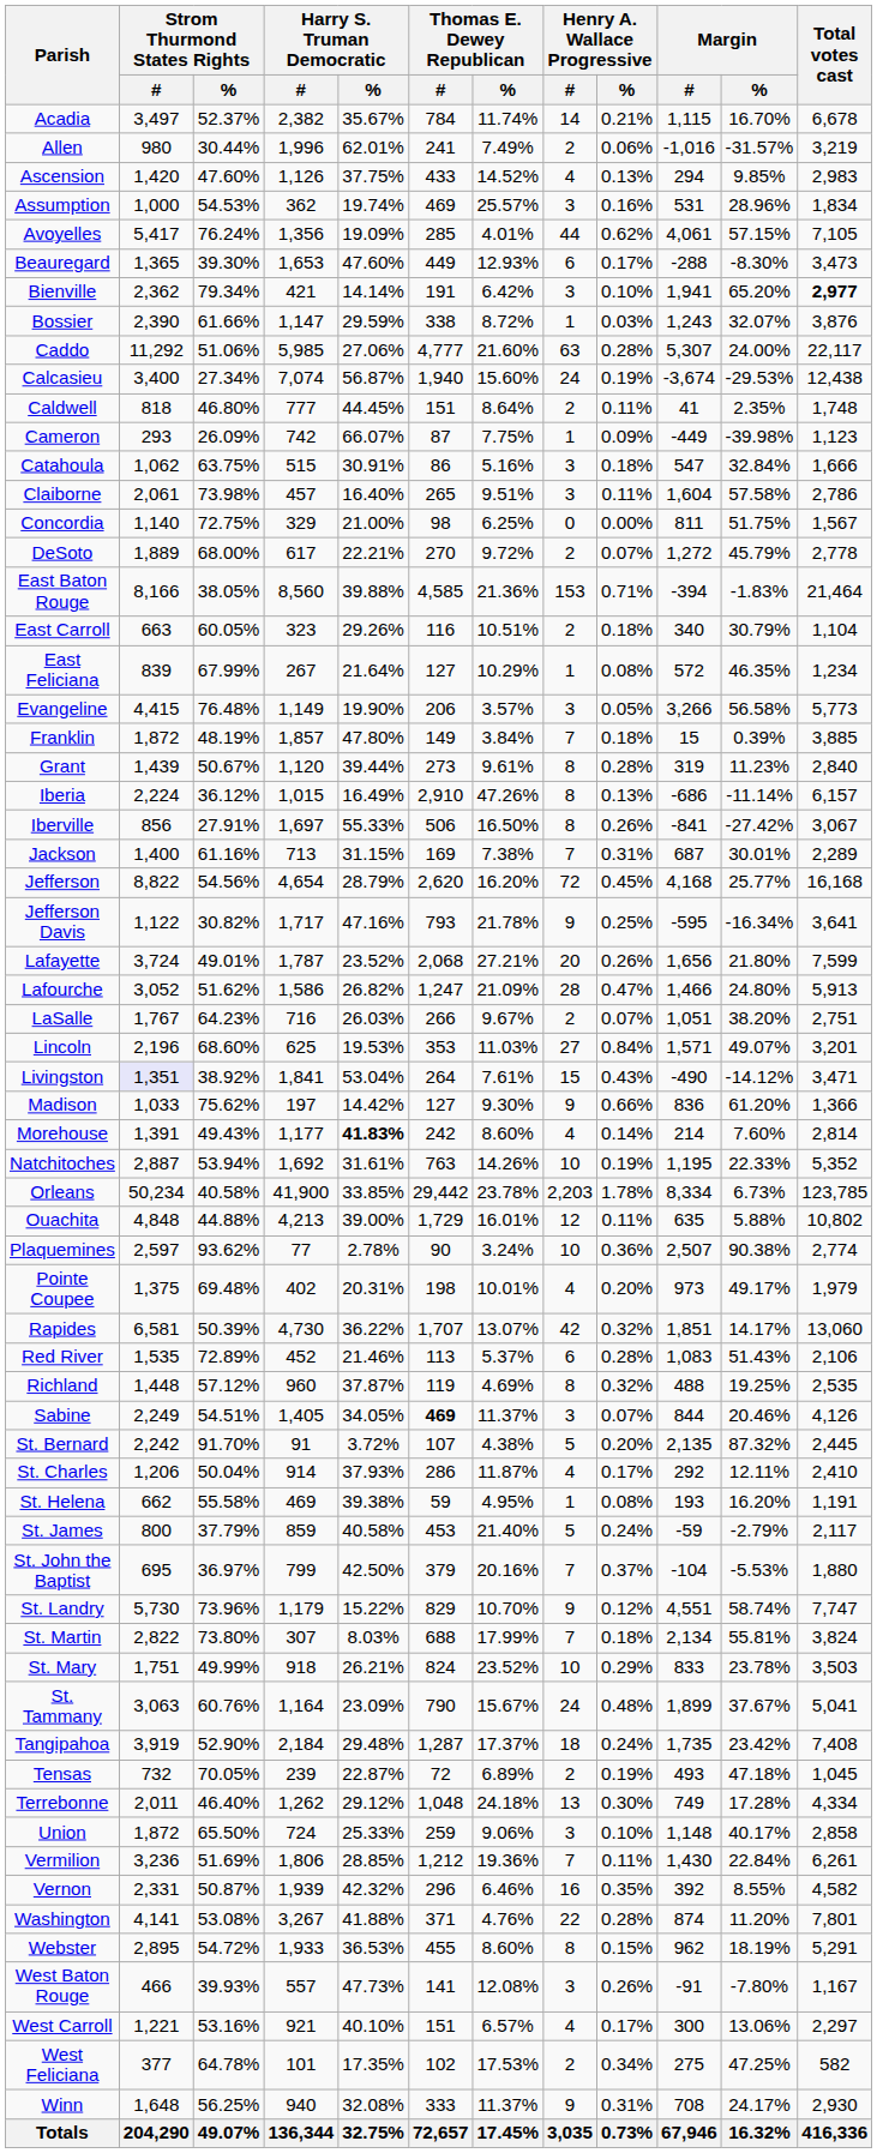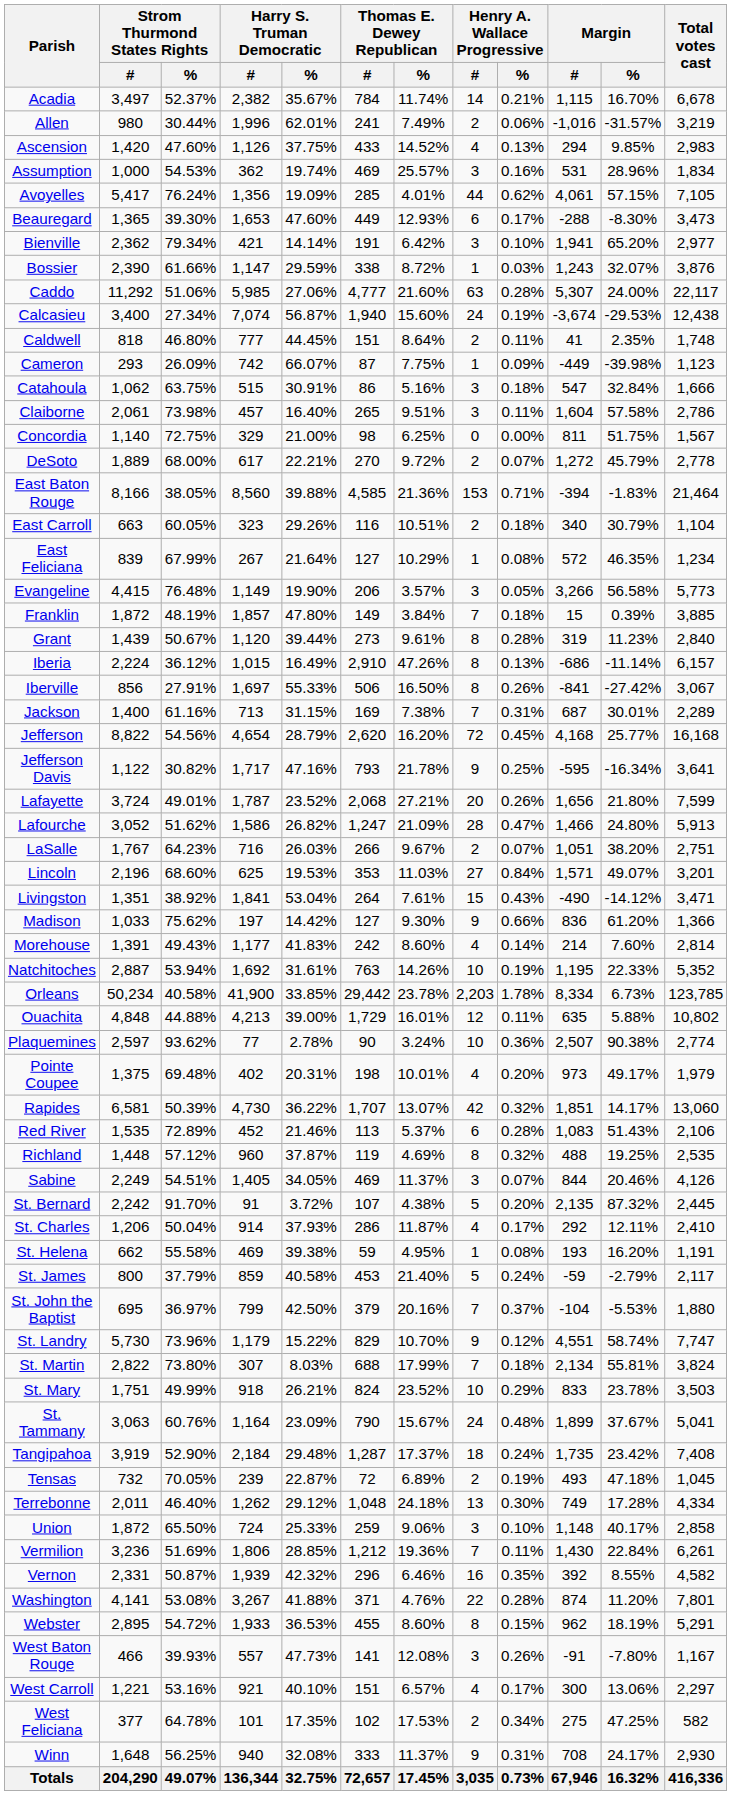Bienville | Total votes cast: bold -> normal
Livingston | Strom Thurmond States Rights / #: lavender background -> no background
Morehouse | Harry S. Truman Democratic / %: bold -> normal
Sabine | Thomas E. Dewey Republican / #: bold -> normal
